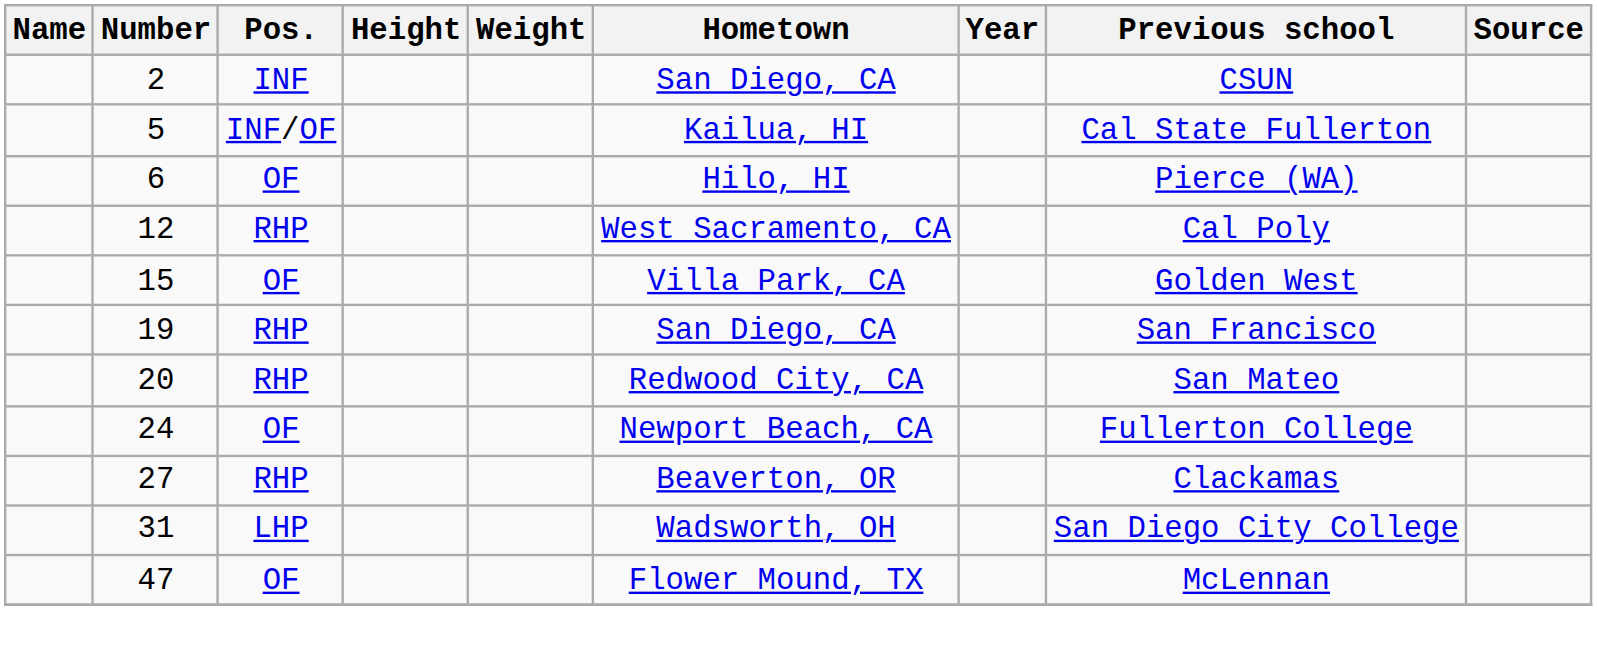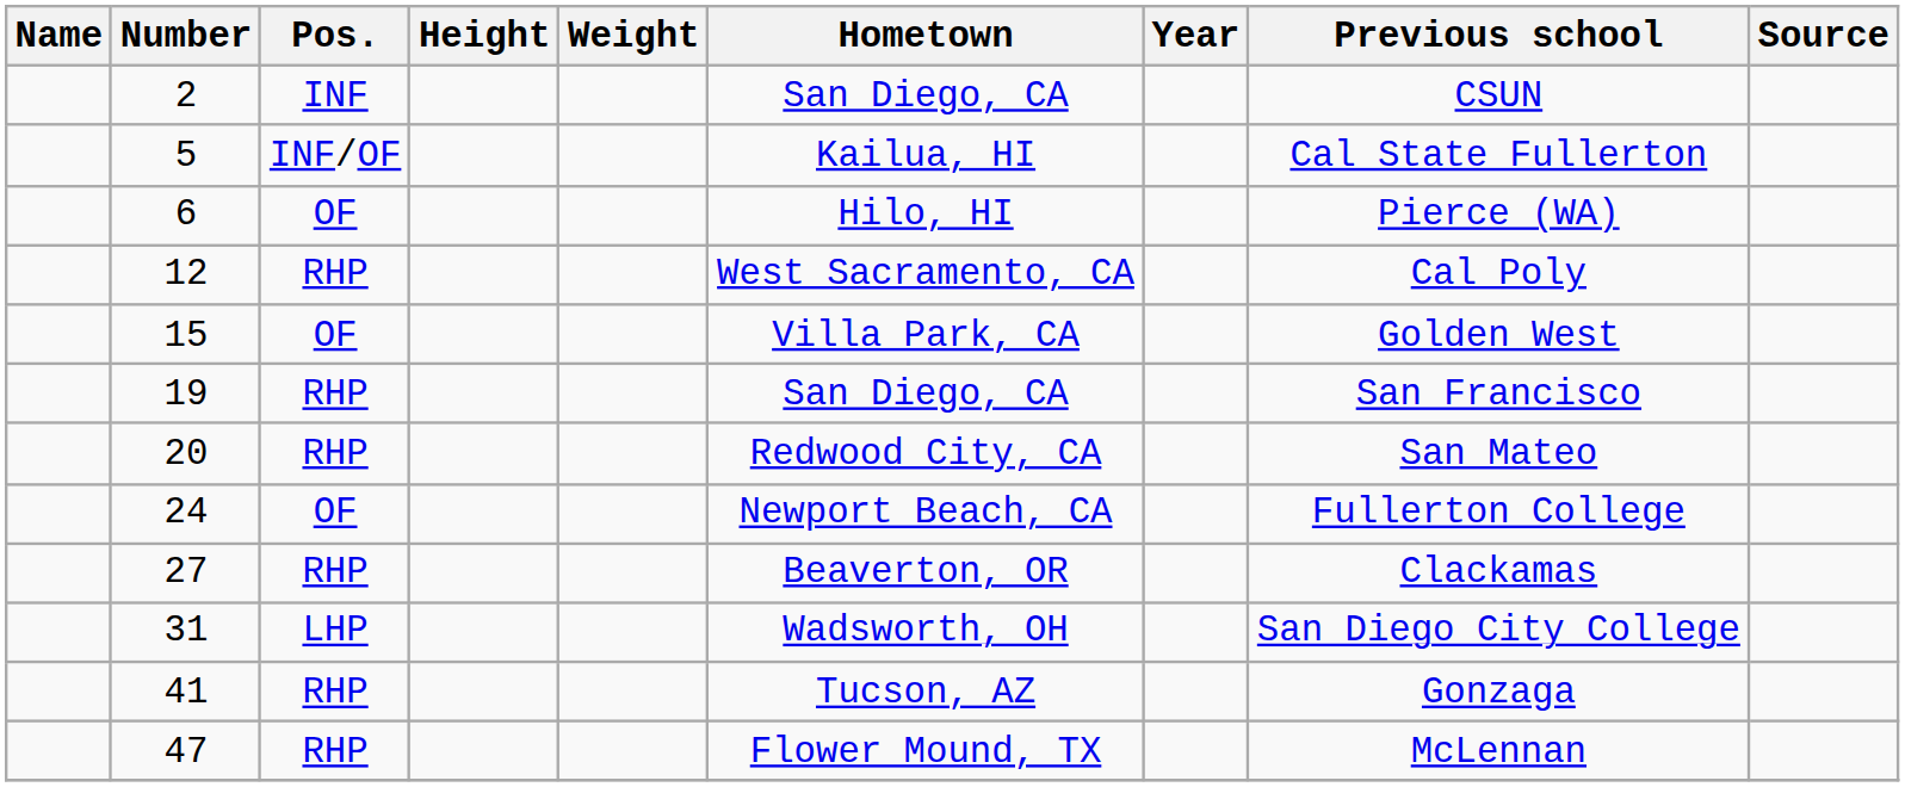+ row: 41 | RHP | Tucson, AZ | Gonzaga
47 | Pos.: OF -> RHP
